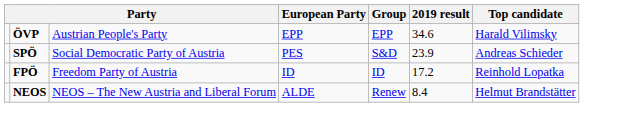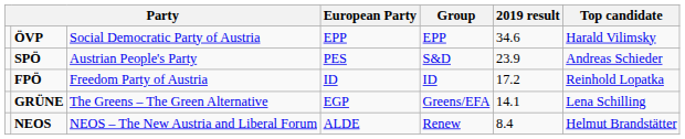ÖVP | column 3: Austrian People's Party -> Social Democratic Party of Austria
SPÖ | column 3: Social Democratic Party of Austria -> Austrian People's Party
+ row: GRÜNE | The Greens – The Green Alternative | EGP | Greens/EFA | 14.1 | Lena Schilling
